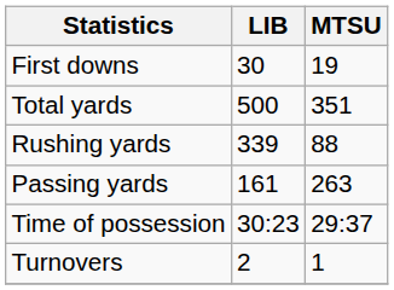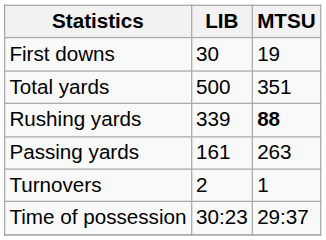Rushing yards | MTSU: normal -> bold
rows swapped: Turnovers <-> Time of possession
